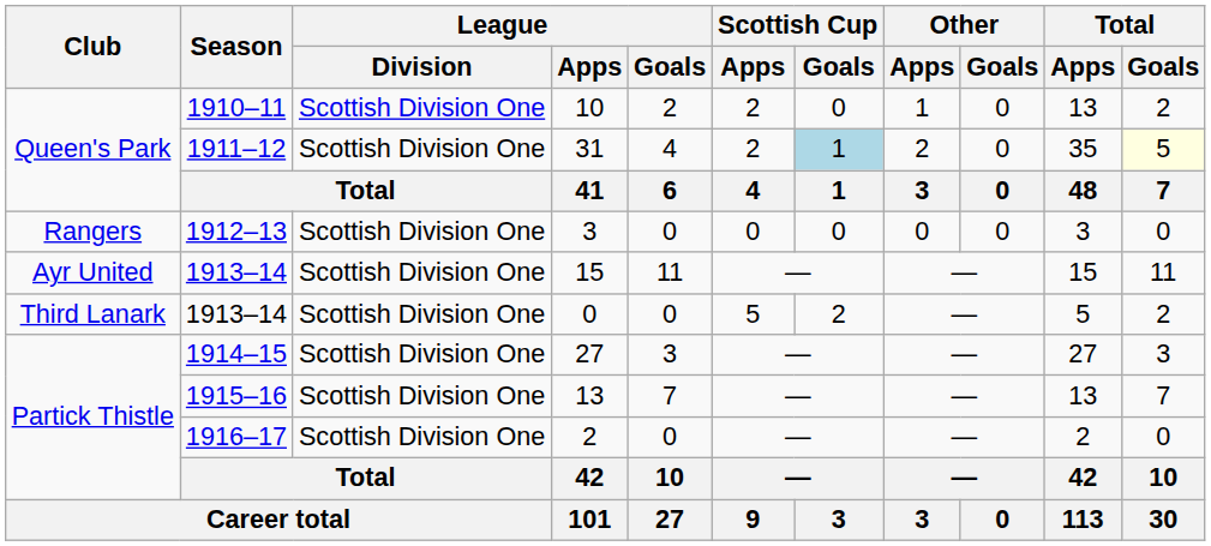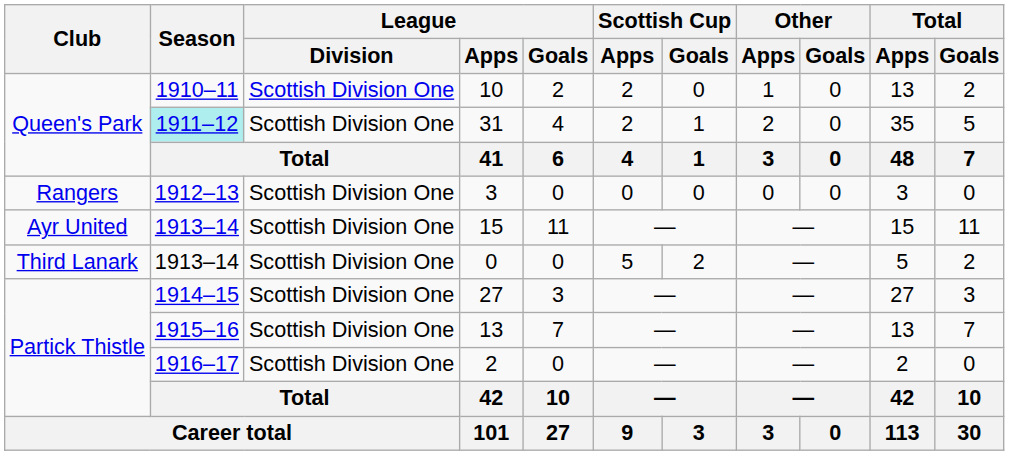31 | Season: no background -> paleturquoise background
31 | Scottish Cup / Goals: lightblue background -> no background
31 | Total / Goals: lightyellow background -> no background
